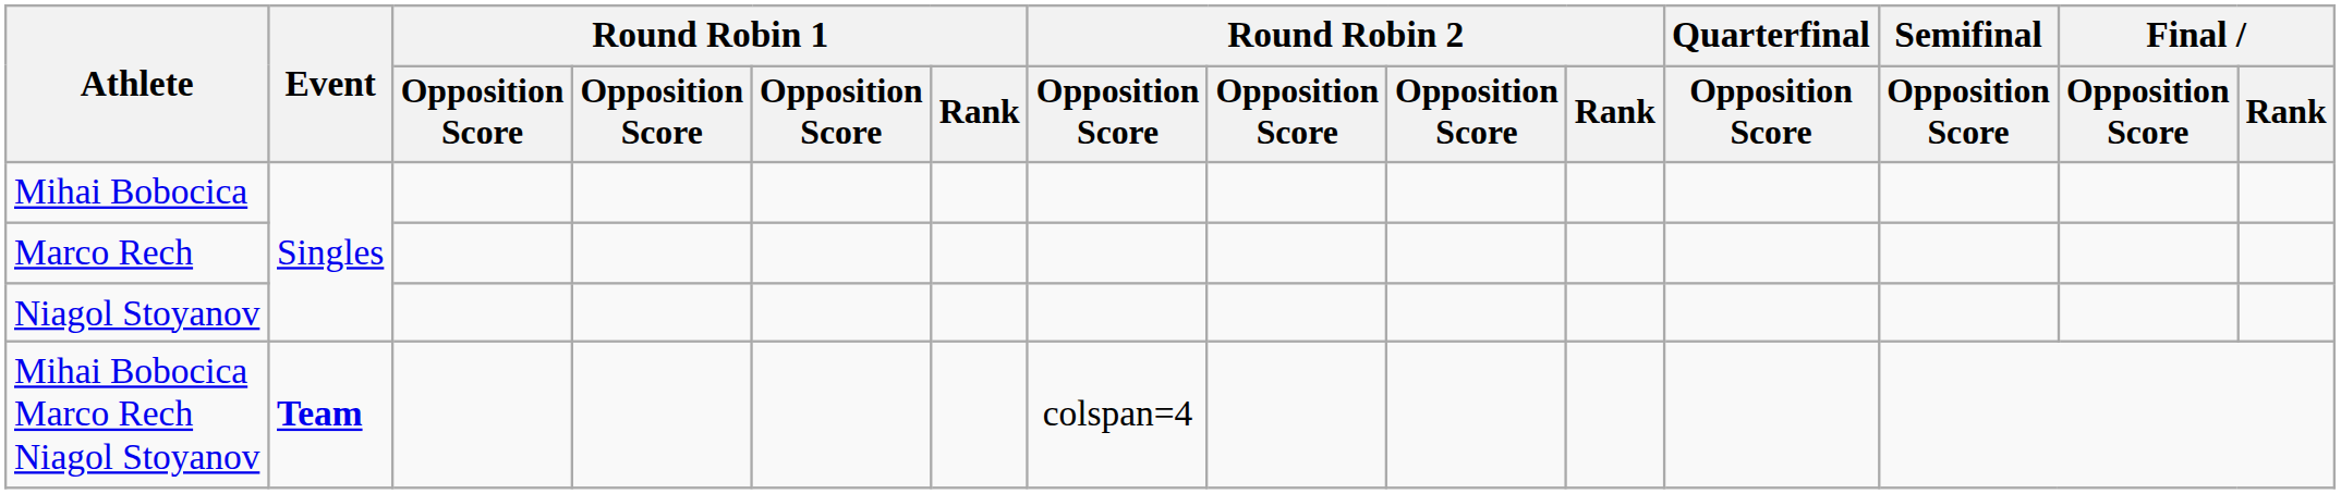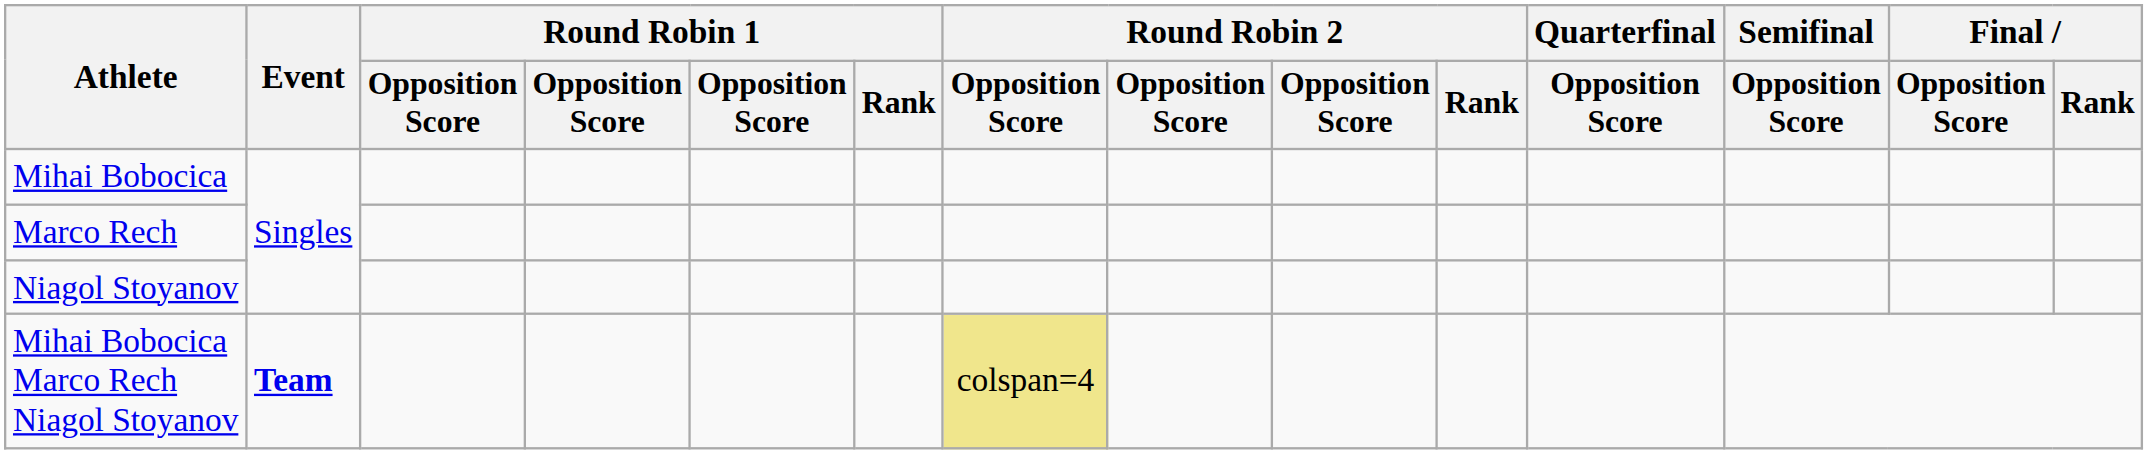Mihai Bobocica Marco Rech Niagol Stoyanov | column 7: no background -> khaki background
